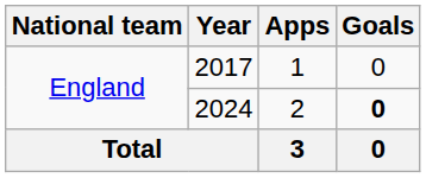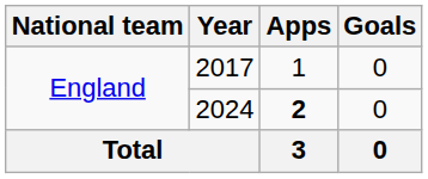2024 | Apps: normal -> bold
2024 | Goals: bold -> normal
